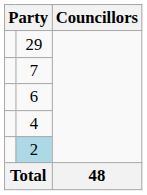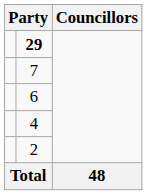29 | column 2: normal -> bold
2 | column 2: lightblue background -> no background
